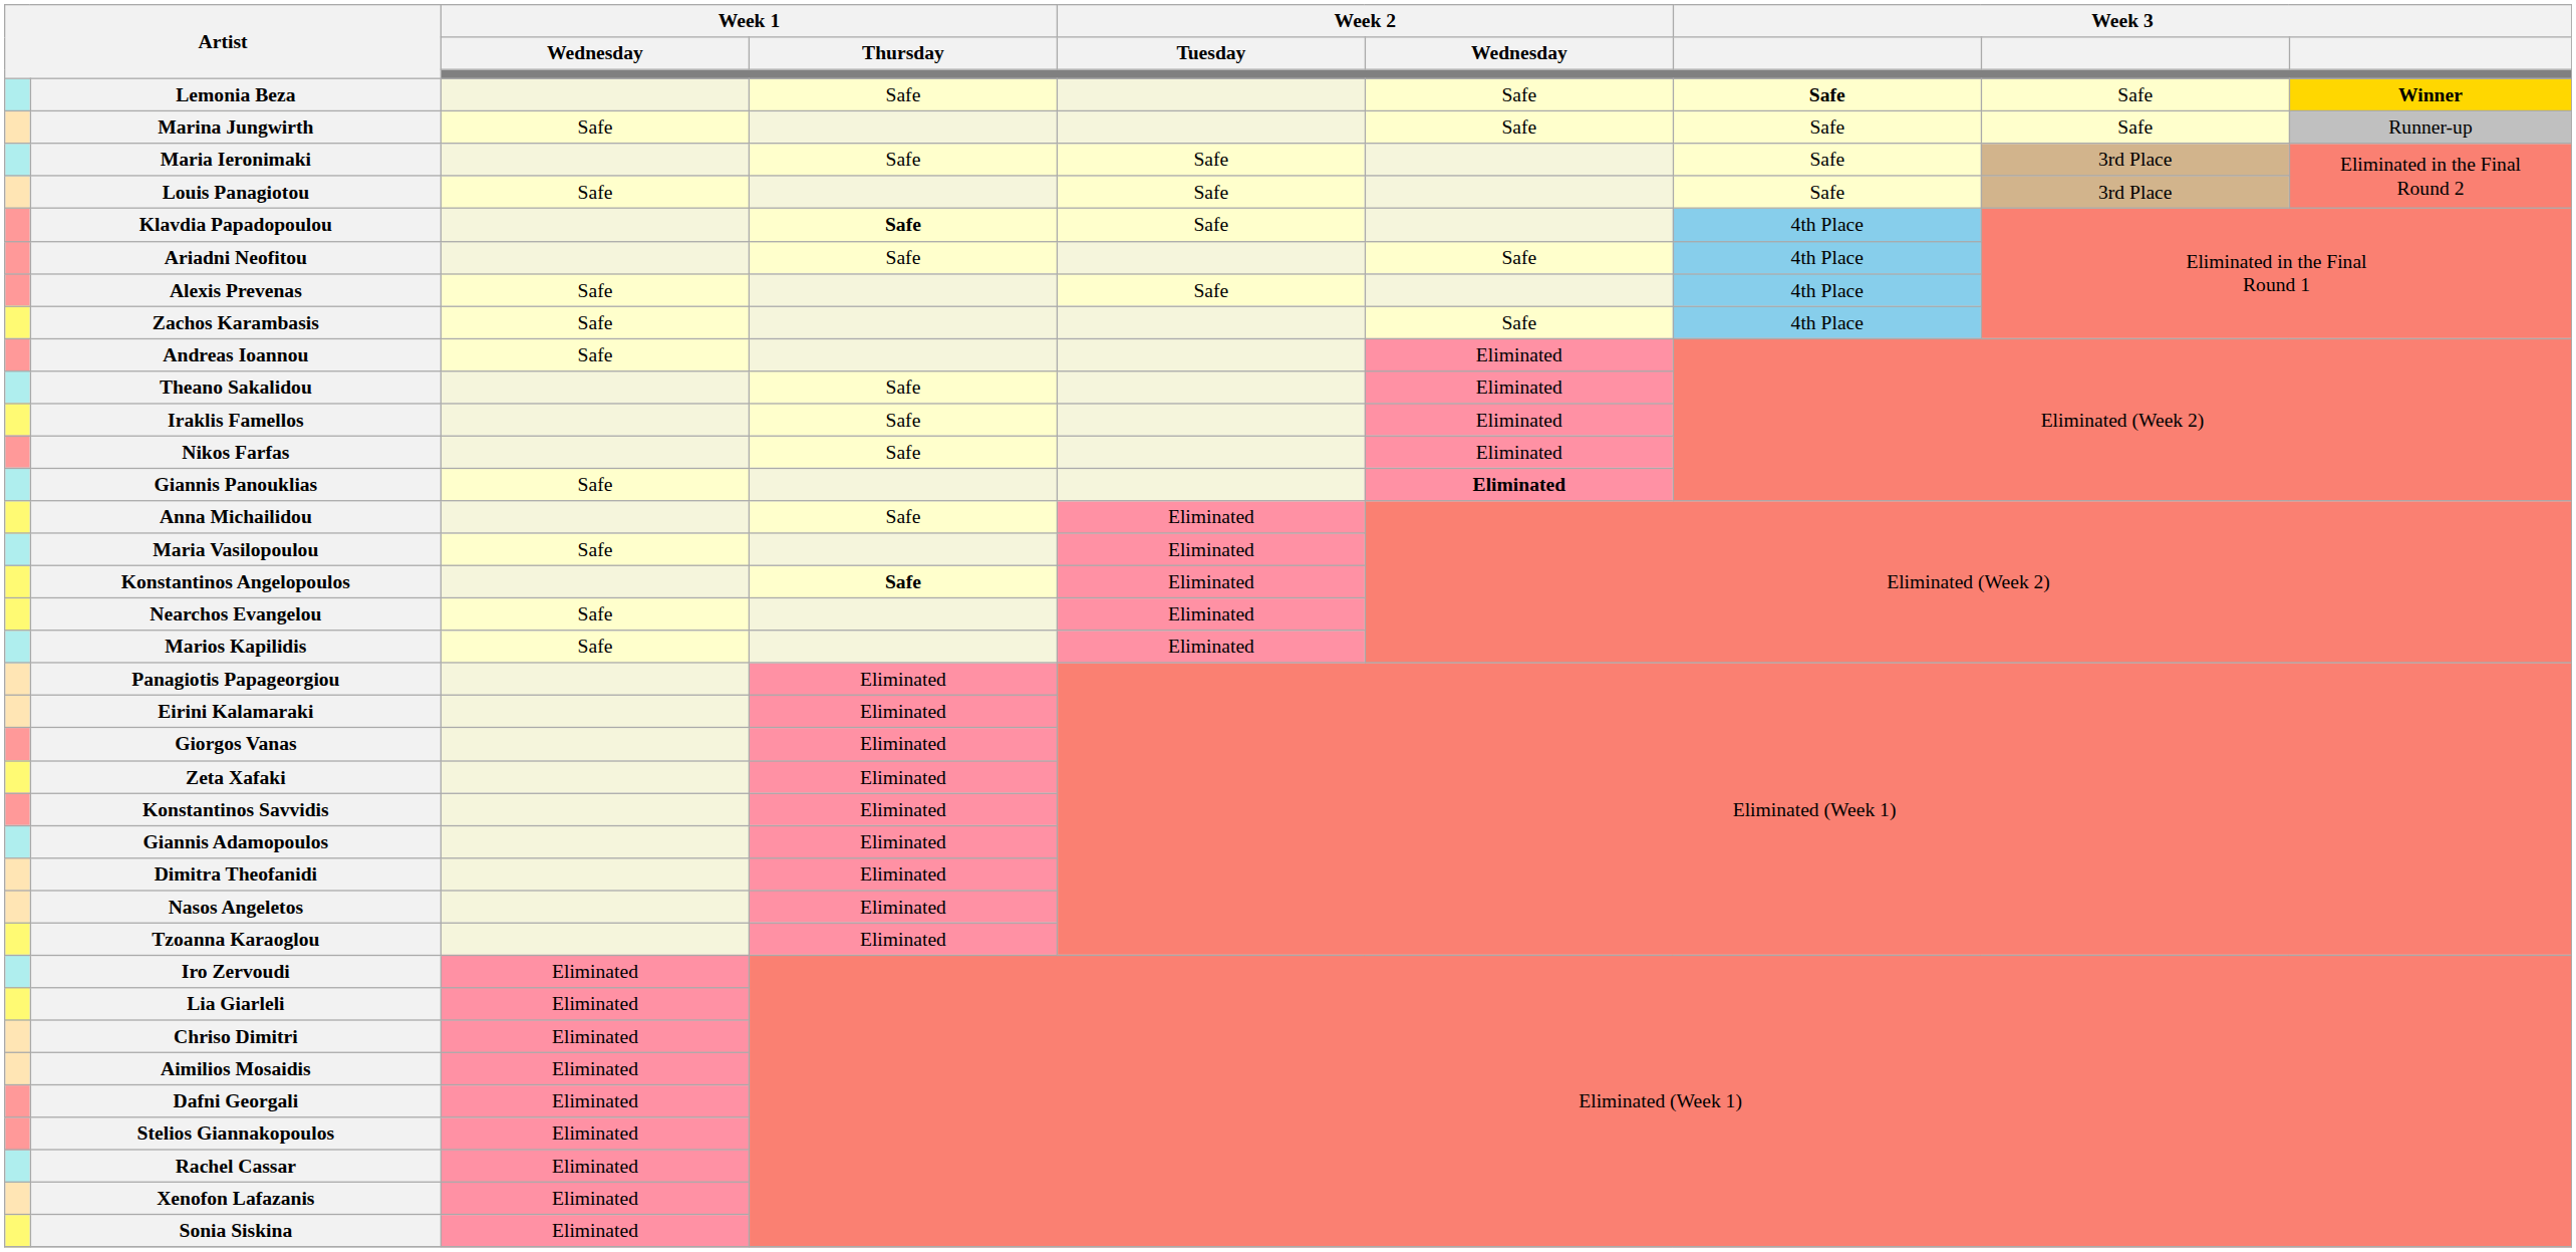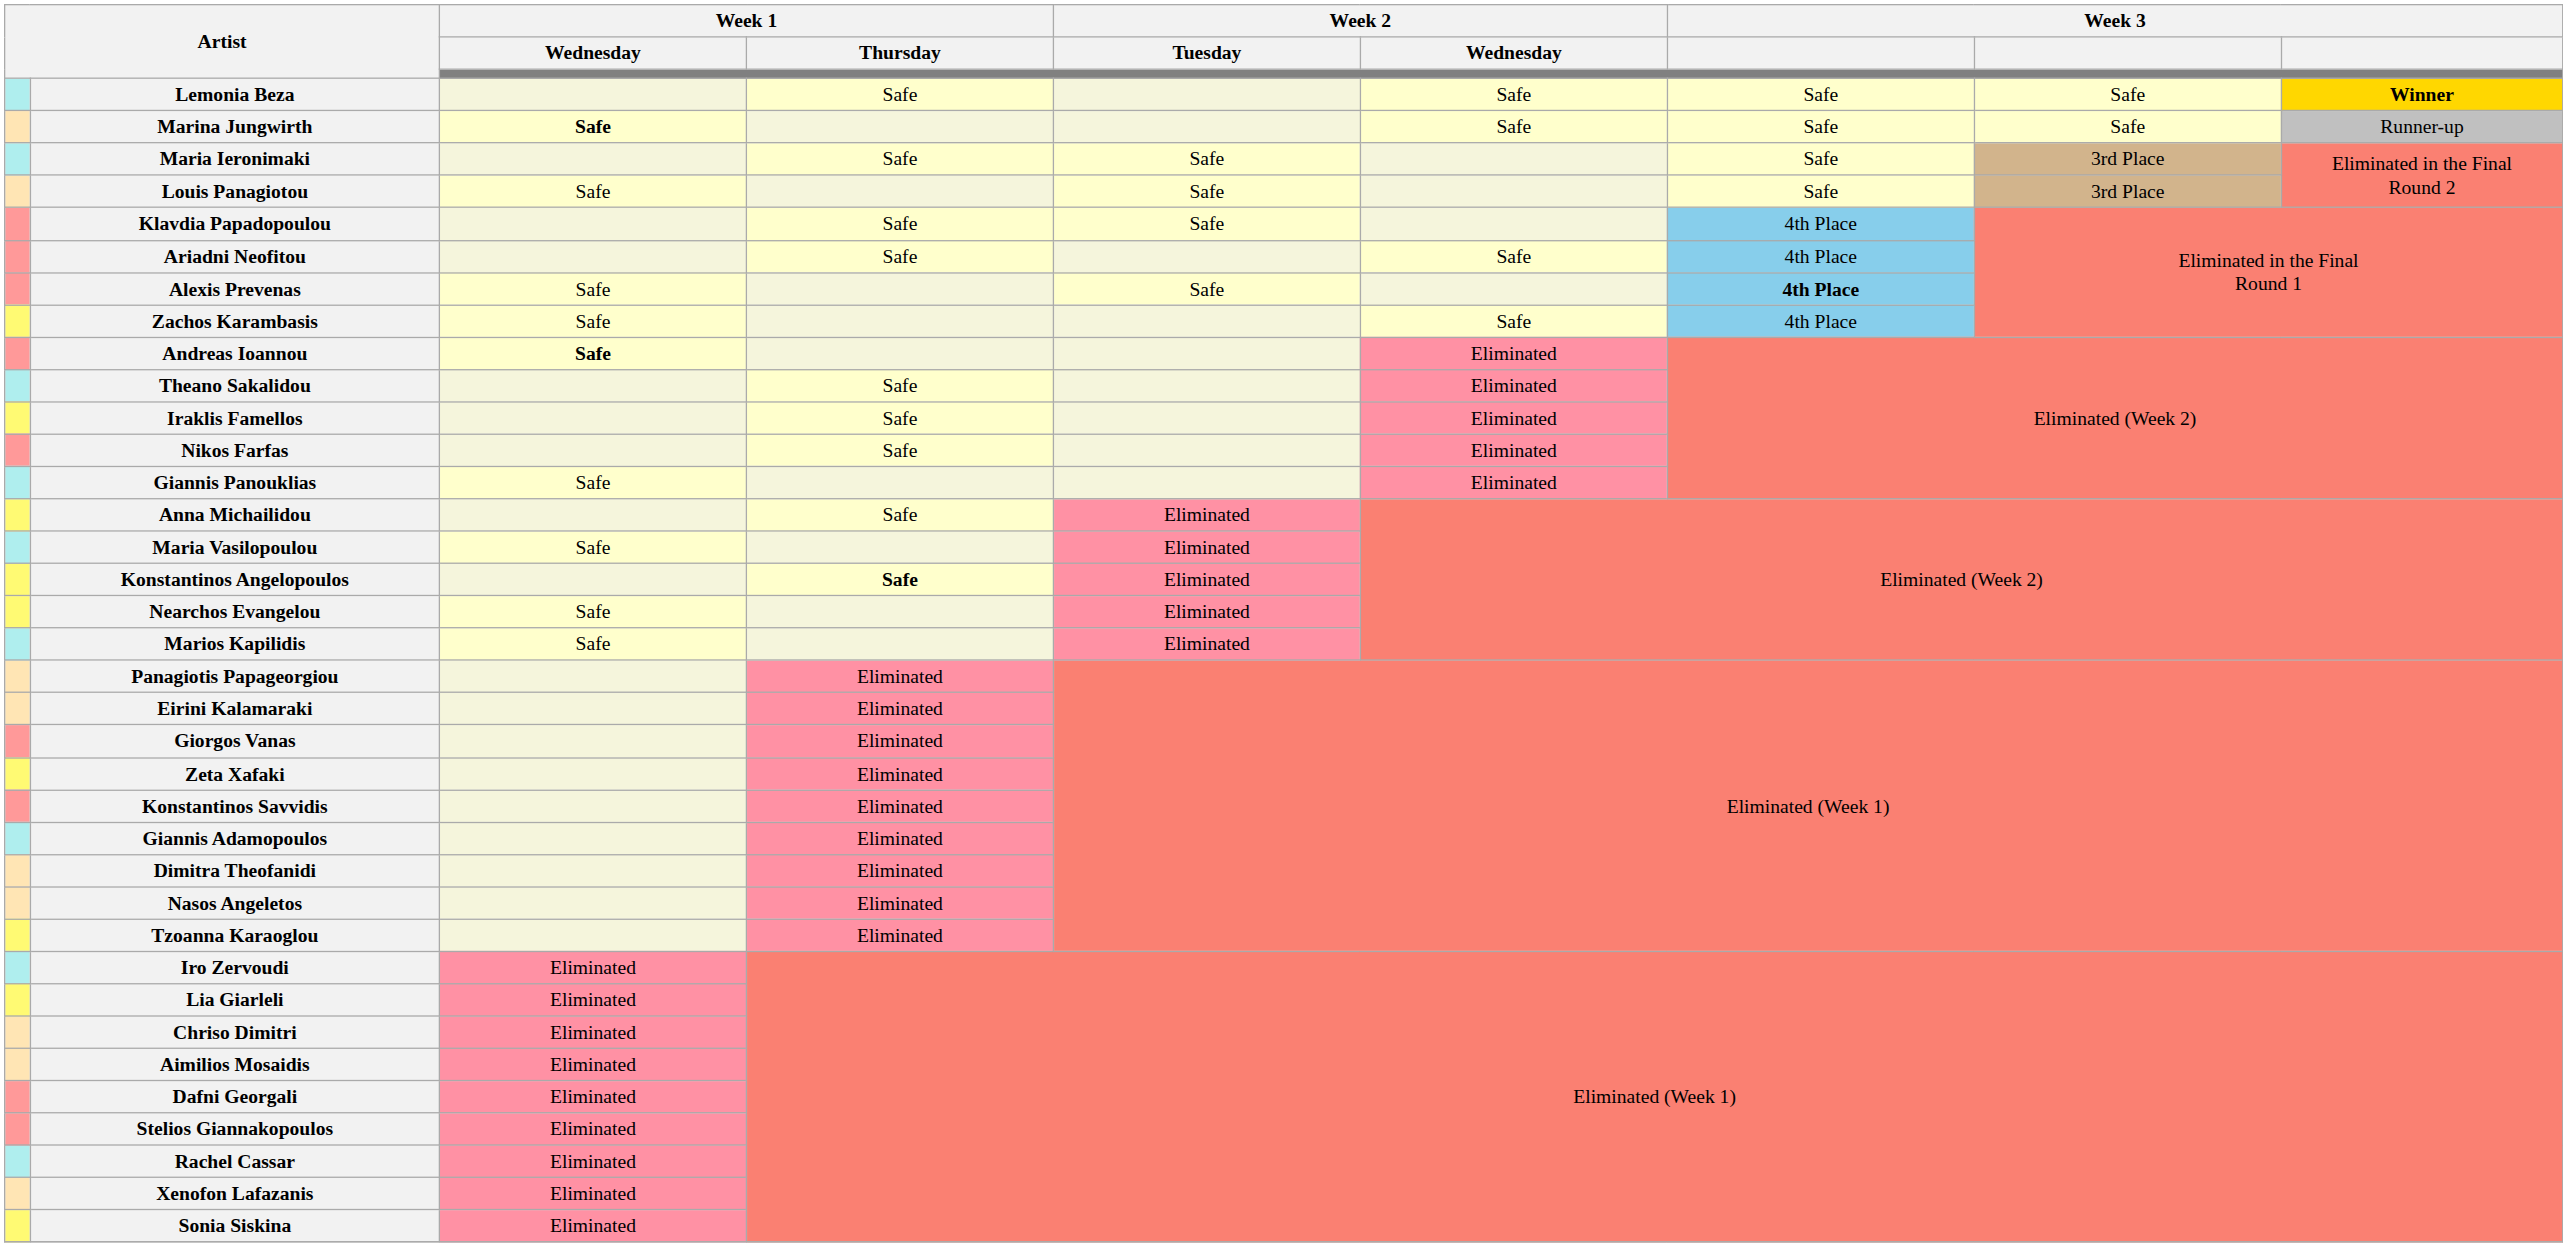Lemonia Beza | column 7: bold -> normal
Marina Jungwirth | Week 1 / Wednesday: normal -> bold
Klavdia Papadopoulou | Week 1 / Thursday: bold -> normal
Alexis Prevenas | column 7: normal -> bold
Andreas Ioannou | Week 1 / Wednesday: normal -> bold
Giannis Panouklias | Week 2 / Wednesday: bold -> normal
